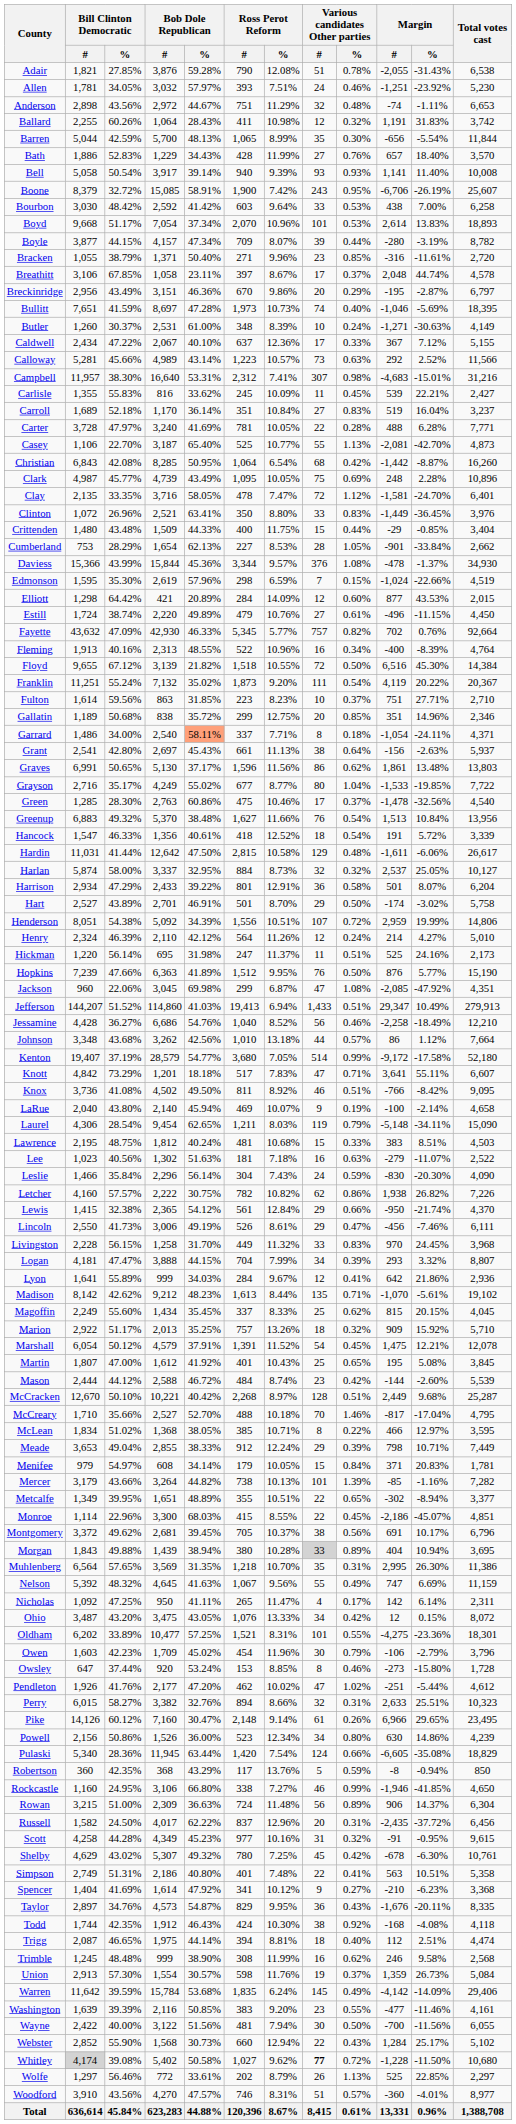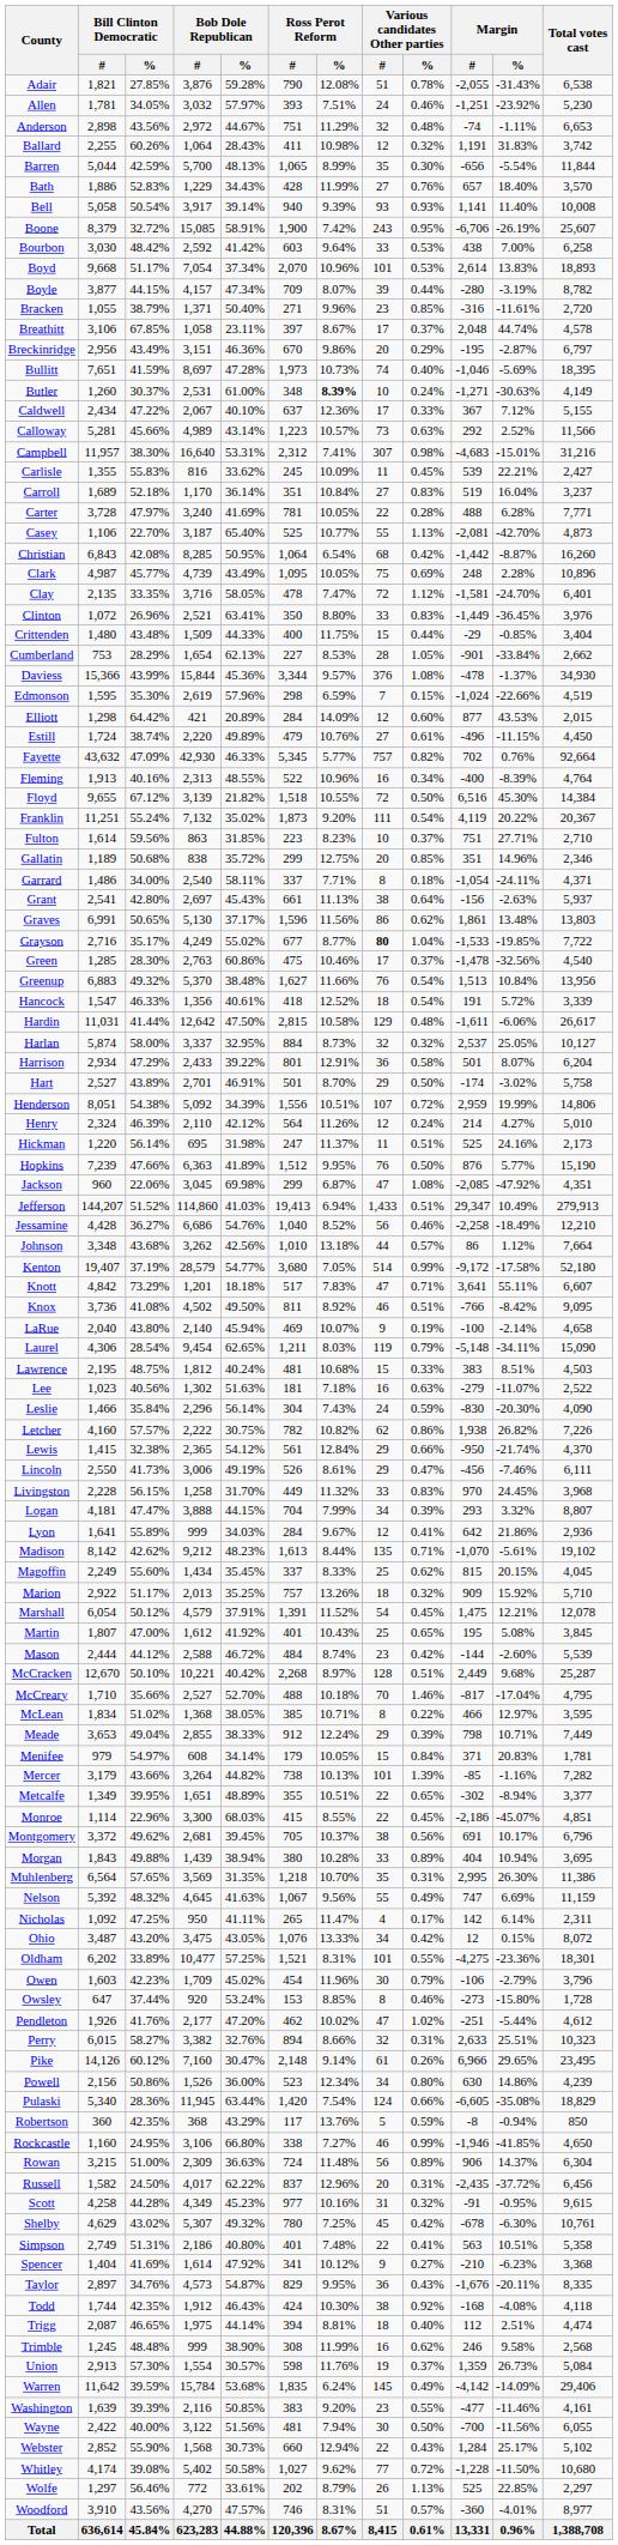Butler | Ross Perot Reform / %: normal -> bold
Garrard | Bob Dole Republican / %: lightsalmon background -> no background
Grayson | Various candidates Other parties / #: normal -> bold
Morgan | Various candidates Other parties / #: lightgrey background -> no background
Whitley | Bill Clinton Democratic / #: lightgrey background -> no background
Whitley | Various candidates Other parties / #: bold -> normal
